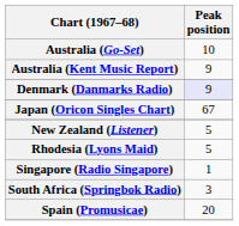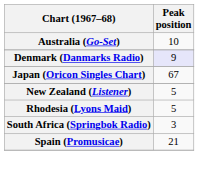- row: Australia (Kent Music Report) | 9
- row: Singapore (Radio Singapore) | 1
Spain (Promusicae) | Peak position: 20 -> 21
